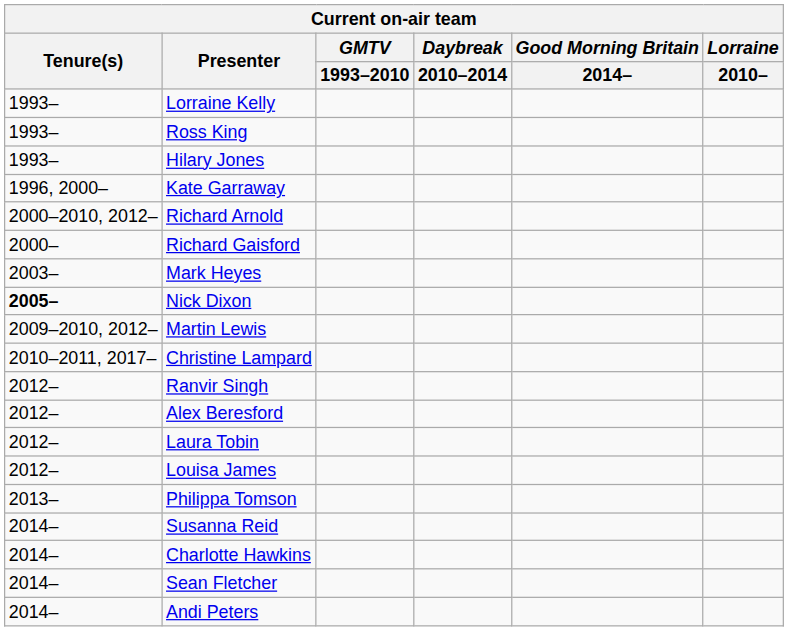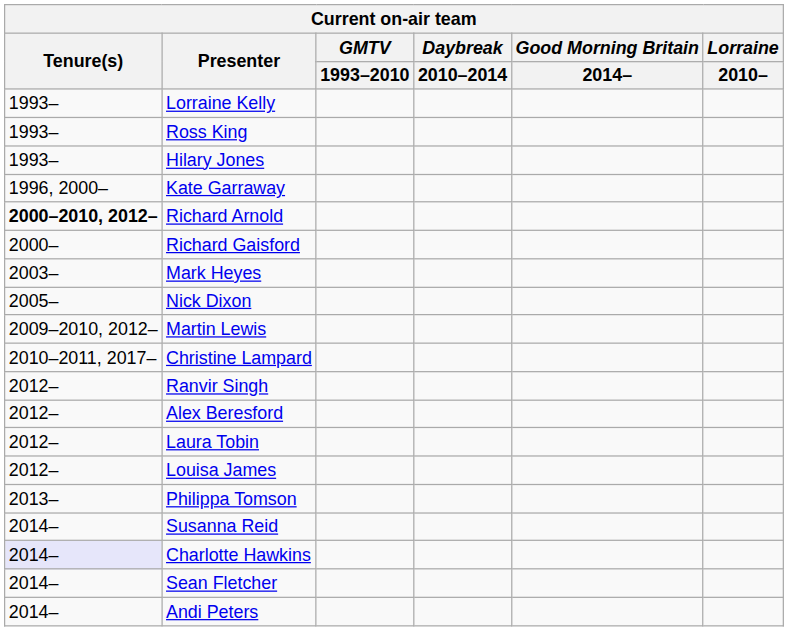Richard Arnold | Tenure(s): normal -> bold
Nick Dixon | Tenure(s): bold -> normal
Charlotte Hawkins | Tenure(s): no background -> lavender background
